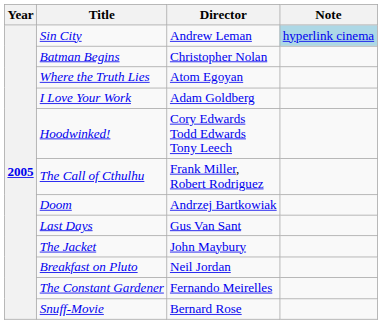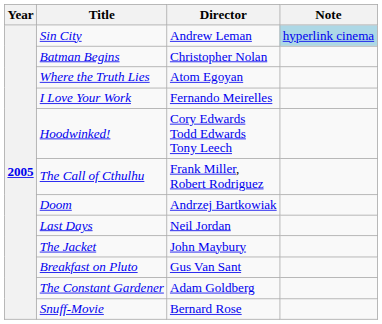I Love Your Work | Director: Adam Goldberg -> Fernando Meirelles
Last Days | Director: Gus Van Sant -> Neil Jordan
Breakfast on Pluto | Director: Neil Jordan -> Gus Van Sant
The Constant Gardener | Director: Fernando Meirelles -> Adam Goldberg
